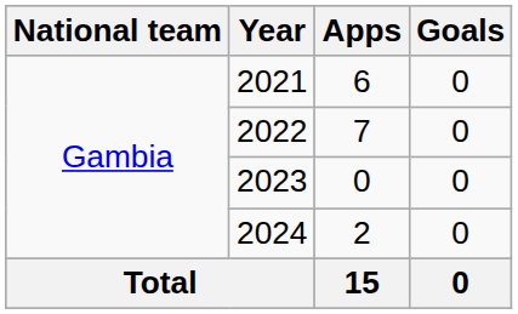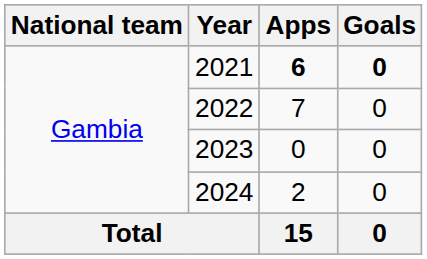2021 | Apps: normal -> bold
2021 | Goals: normal -> bold
